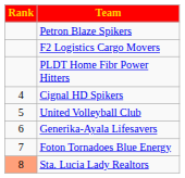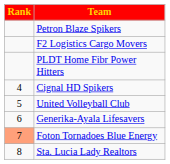Foton Tornadoes Blue Energy | Rank: no background -> lightsalmon background
Sta. Lucia Lady Realtors | Rank: lightsalmon background -> no background
